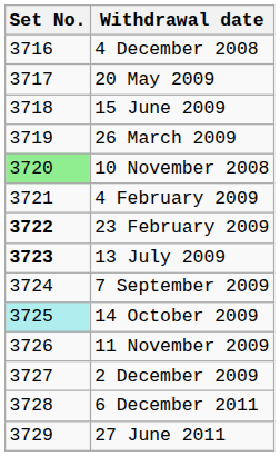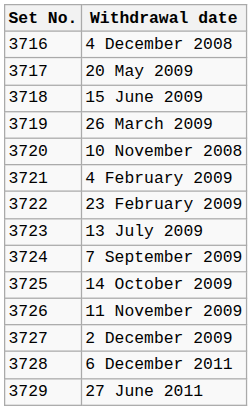10 November 2008 | Set No.: lightgreen background -> no background
23 February 2009 | Set No.: bold -> normal
13 July 2009 | Set No.: bold -> normal
14 October 2009 | Set No.: paleturquoise background -> no background
